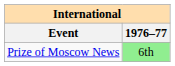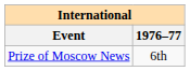Prize of Moscow News | 1976–77: lightgreen background -> no background
